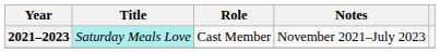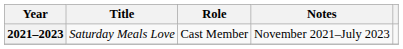2021–2023 | Title: paleturquoise background -> no background
